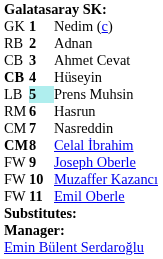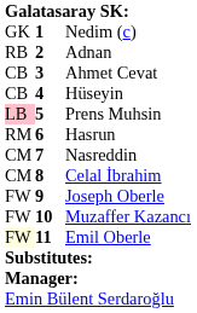Hüseyin | column 1: bold -> normal
Prens Muhsin | column 1: no background -> pink background
Prens Muhsin | column 2: paleturquoise background -> no background
Celal İbrahim | column 1: bold -> normal
Emil Oberle | column 1: no background -> lightyellow background
